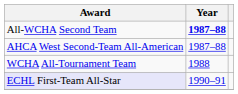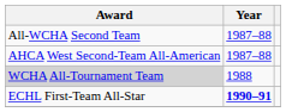row 2 | Year: bold -> normal
row 4 | Award: no background -> lightgrey background
row 5 | Award: lavender background -> no background
row 5 | Year: normal -> bold
